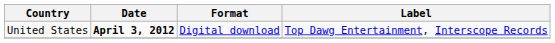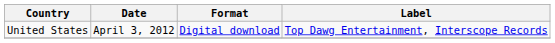United States | Date: bold -> normal
